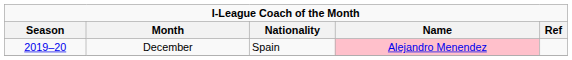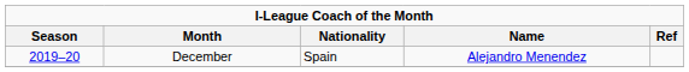December | Name: pink background -> no background
